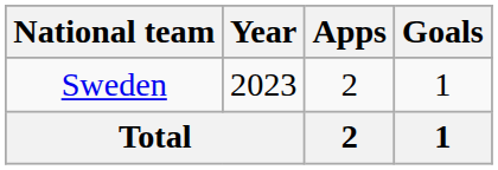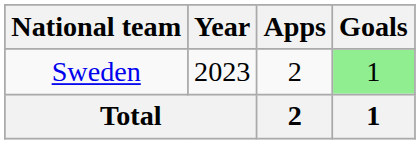Sweden | Goals: no background -> lightgreen background
